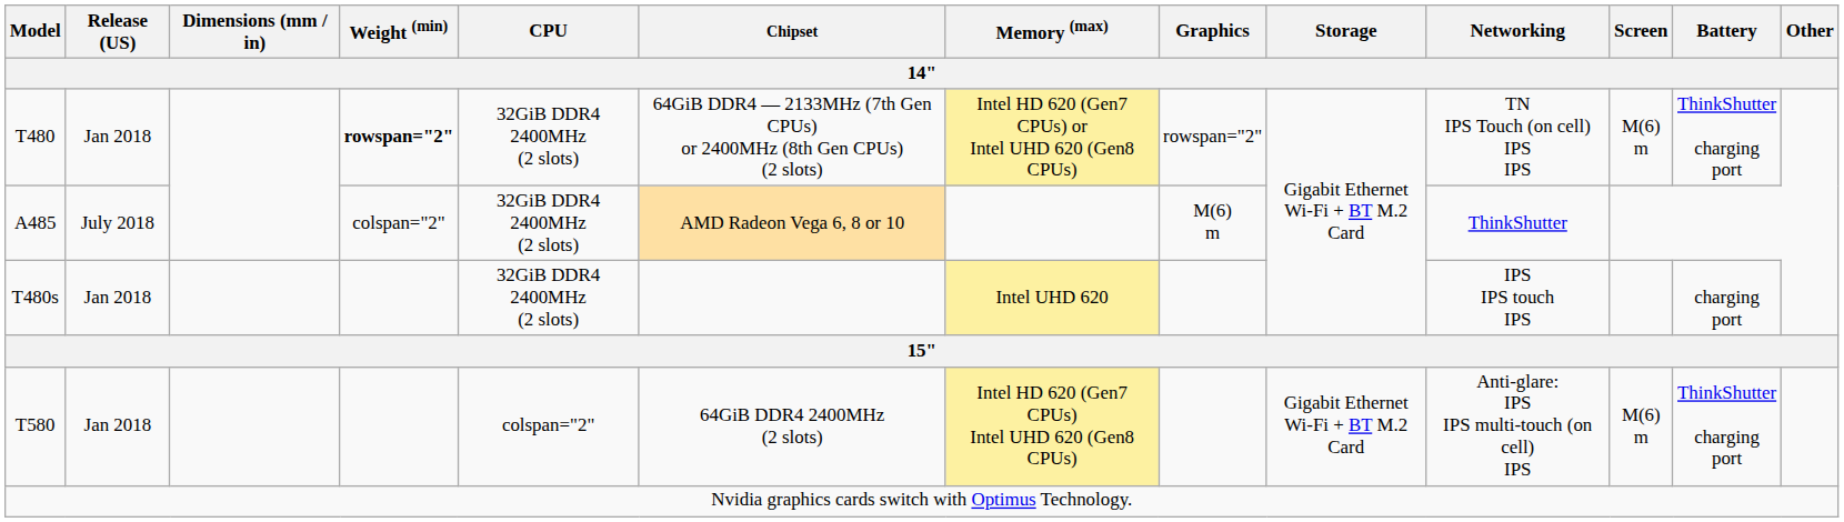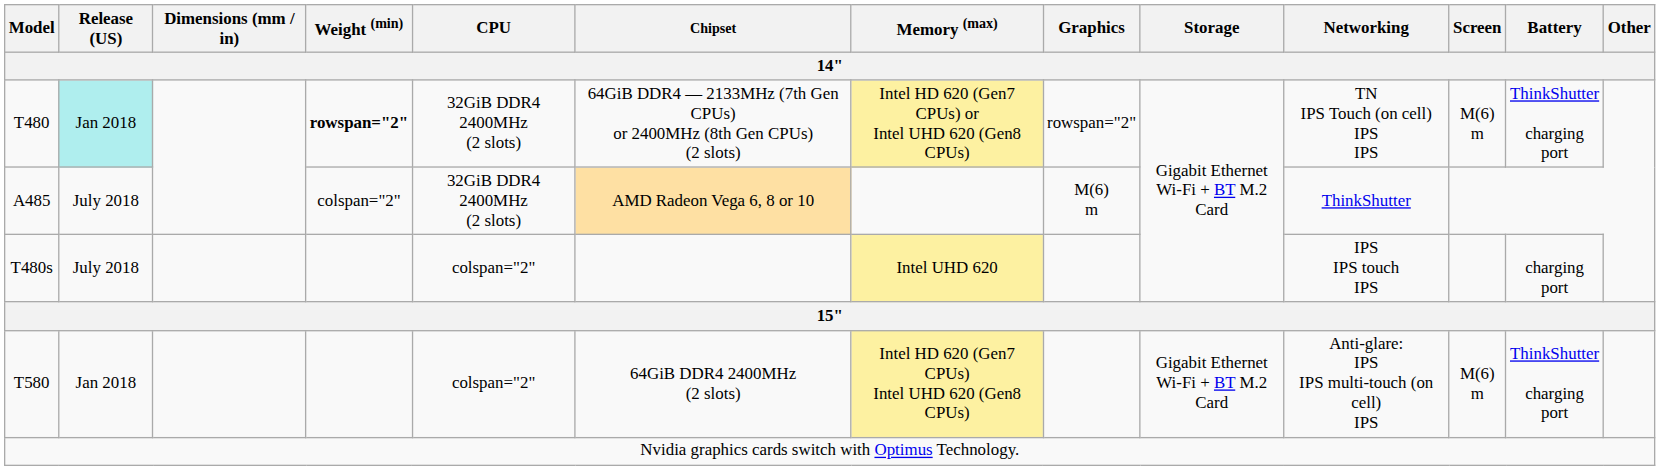T480 | Release (US): no background -> paleturquoise background
T480s | Release (US): Jan 2018 -> July 2018
T480s | CPU: 32GiB DDR4 2400MHz (2 slots) -> colspan="2"
